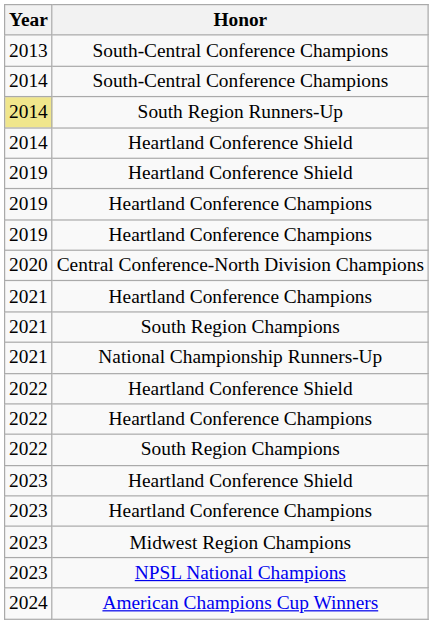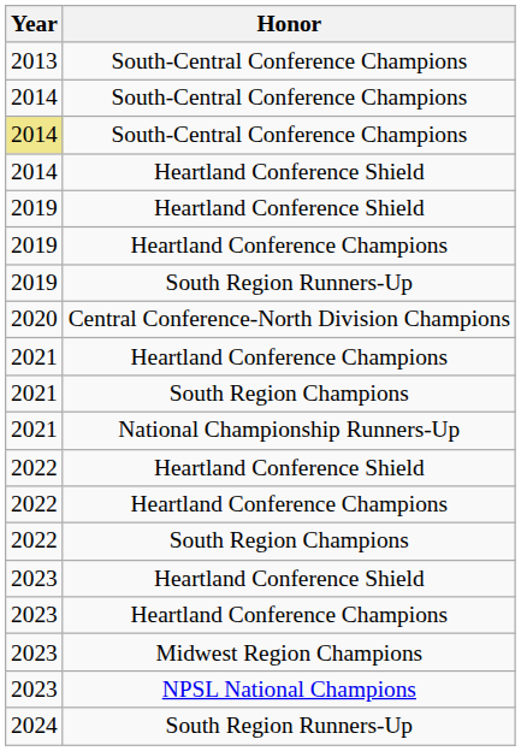row 4 | Honor: South Region Runners-Up -> South-Central Conference Champions
row 8 | Honor: Heartland Conference Champions -> South Region Runners-Up
row 20 | Honor: American Champions Cup Winners -> South Region Runners-Up
